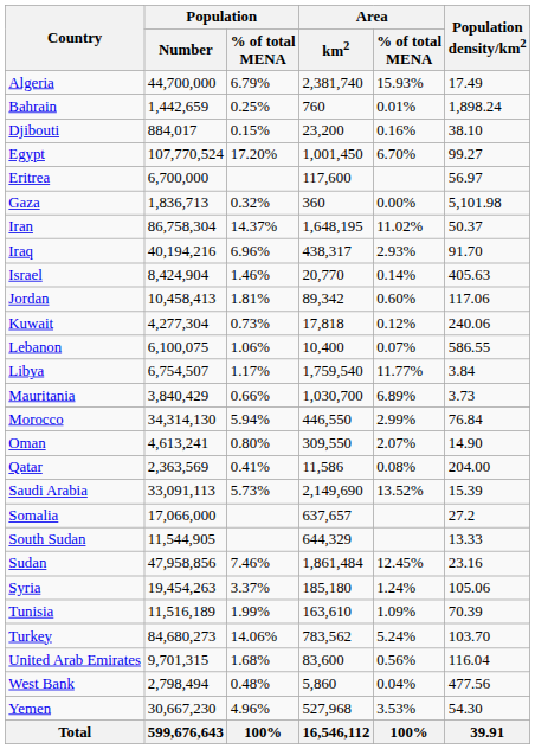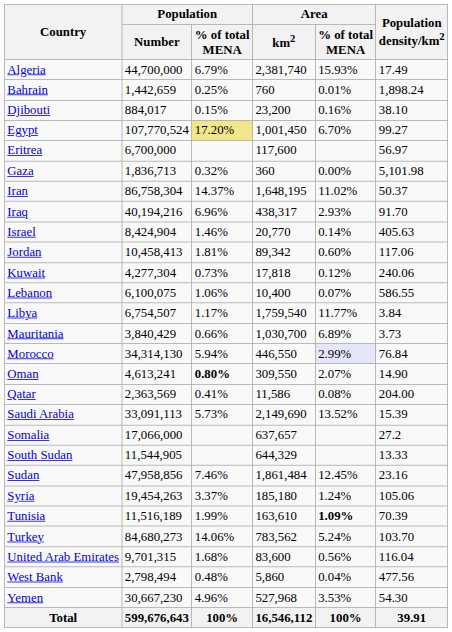Egypt | Population / % of total MENA: no background -> khaki background
Morocco | Area / % of total MENA: no background -> lavender background
Oman | Population / % of total MENA: normal -> bold
Tunisia | Area / % of total MENA: normal -> bold
